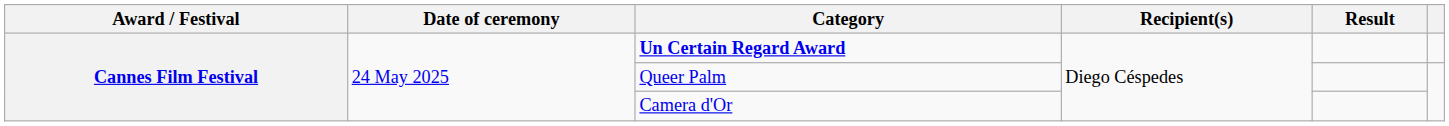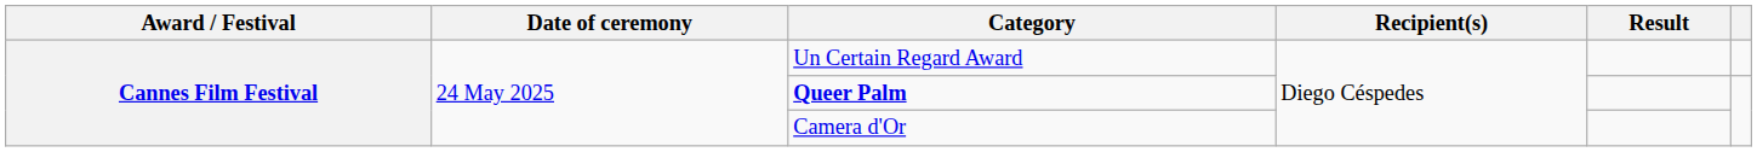Un Certain Regard Award | Category: bold -> normal
Queer Palm | Category: normal -> bold
